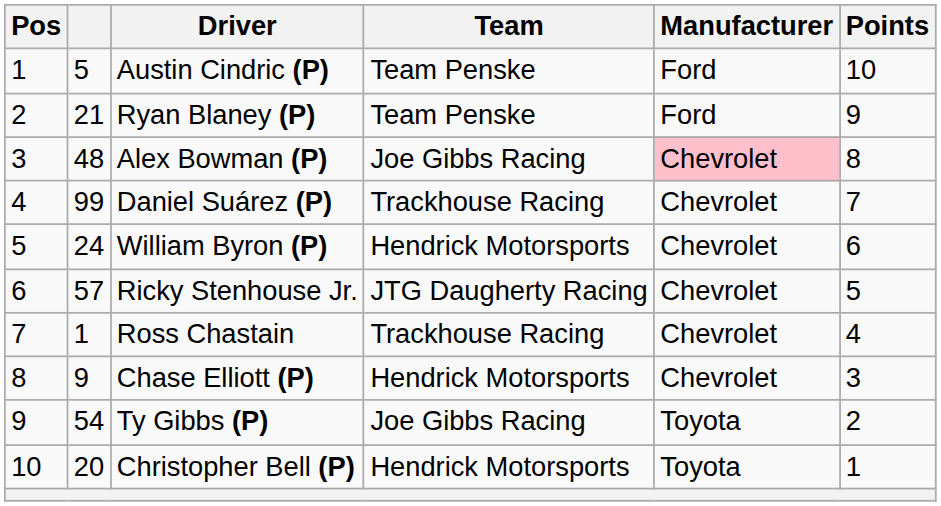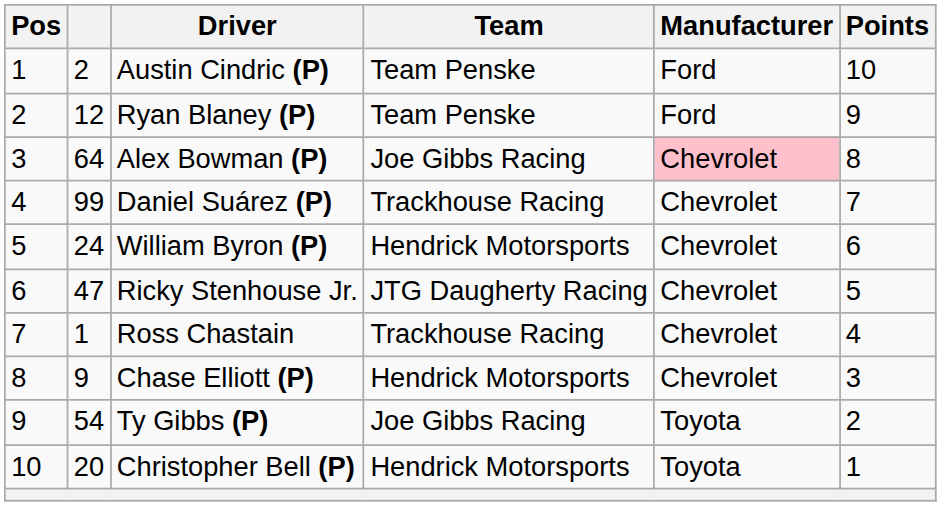Austin Cindric (P) | column 2: 5 -> 2
Ryan Blaney (P) | column 2: 21 -> 12
Alex Bowman (P) | column 2: 48 -> 64
Ricky Stenhouse Jr. | column 2: 57 -> 47
